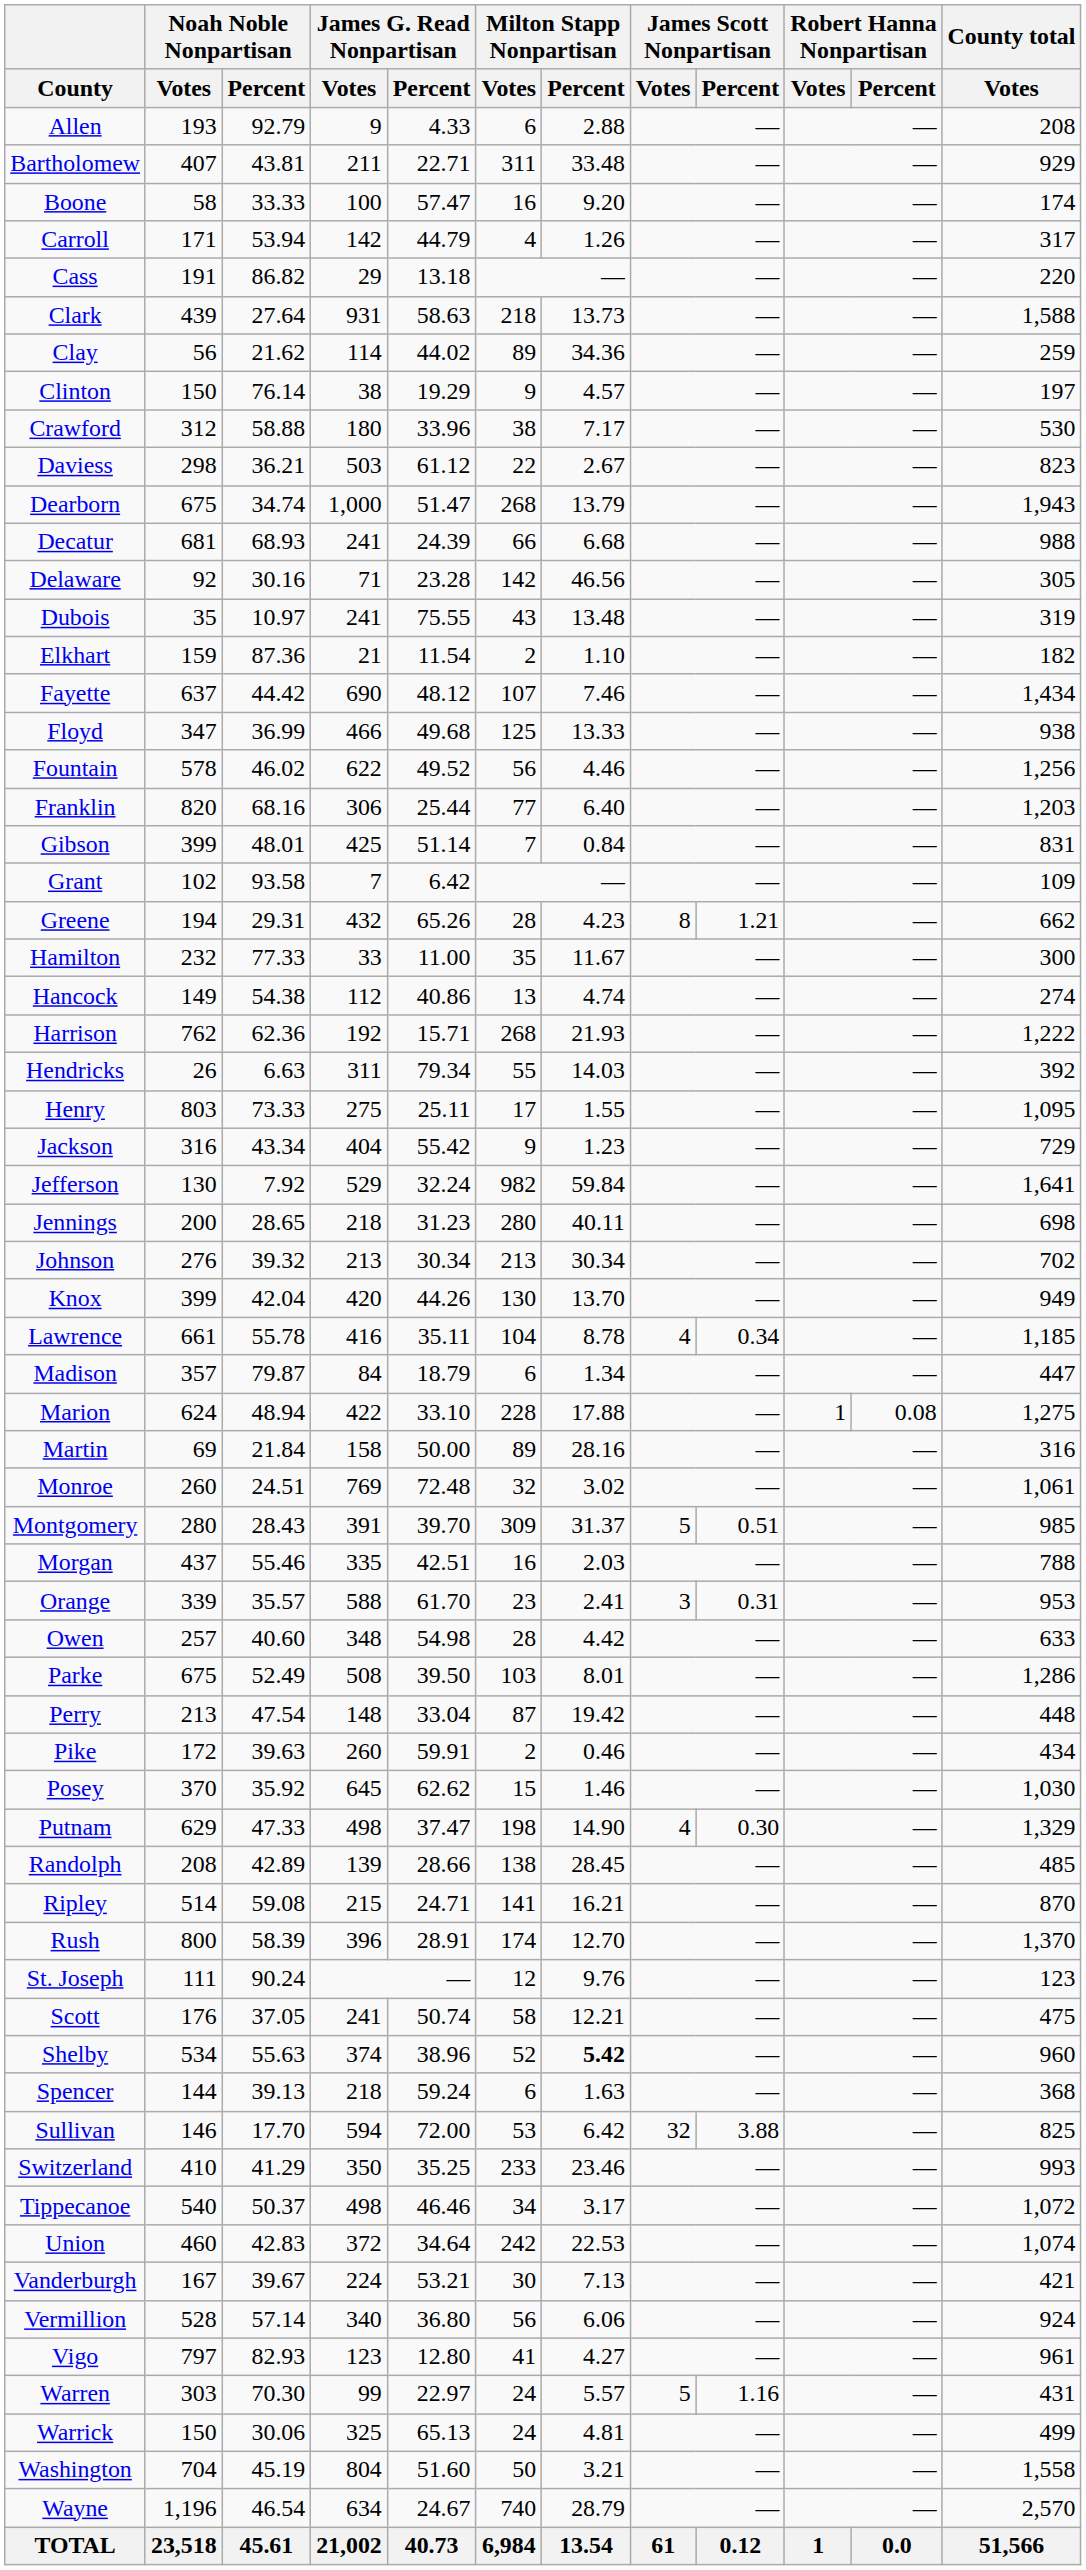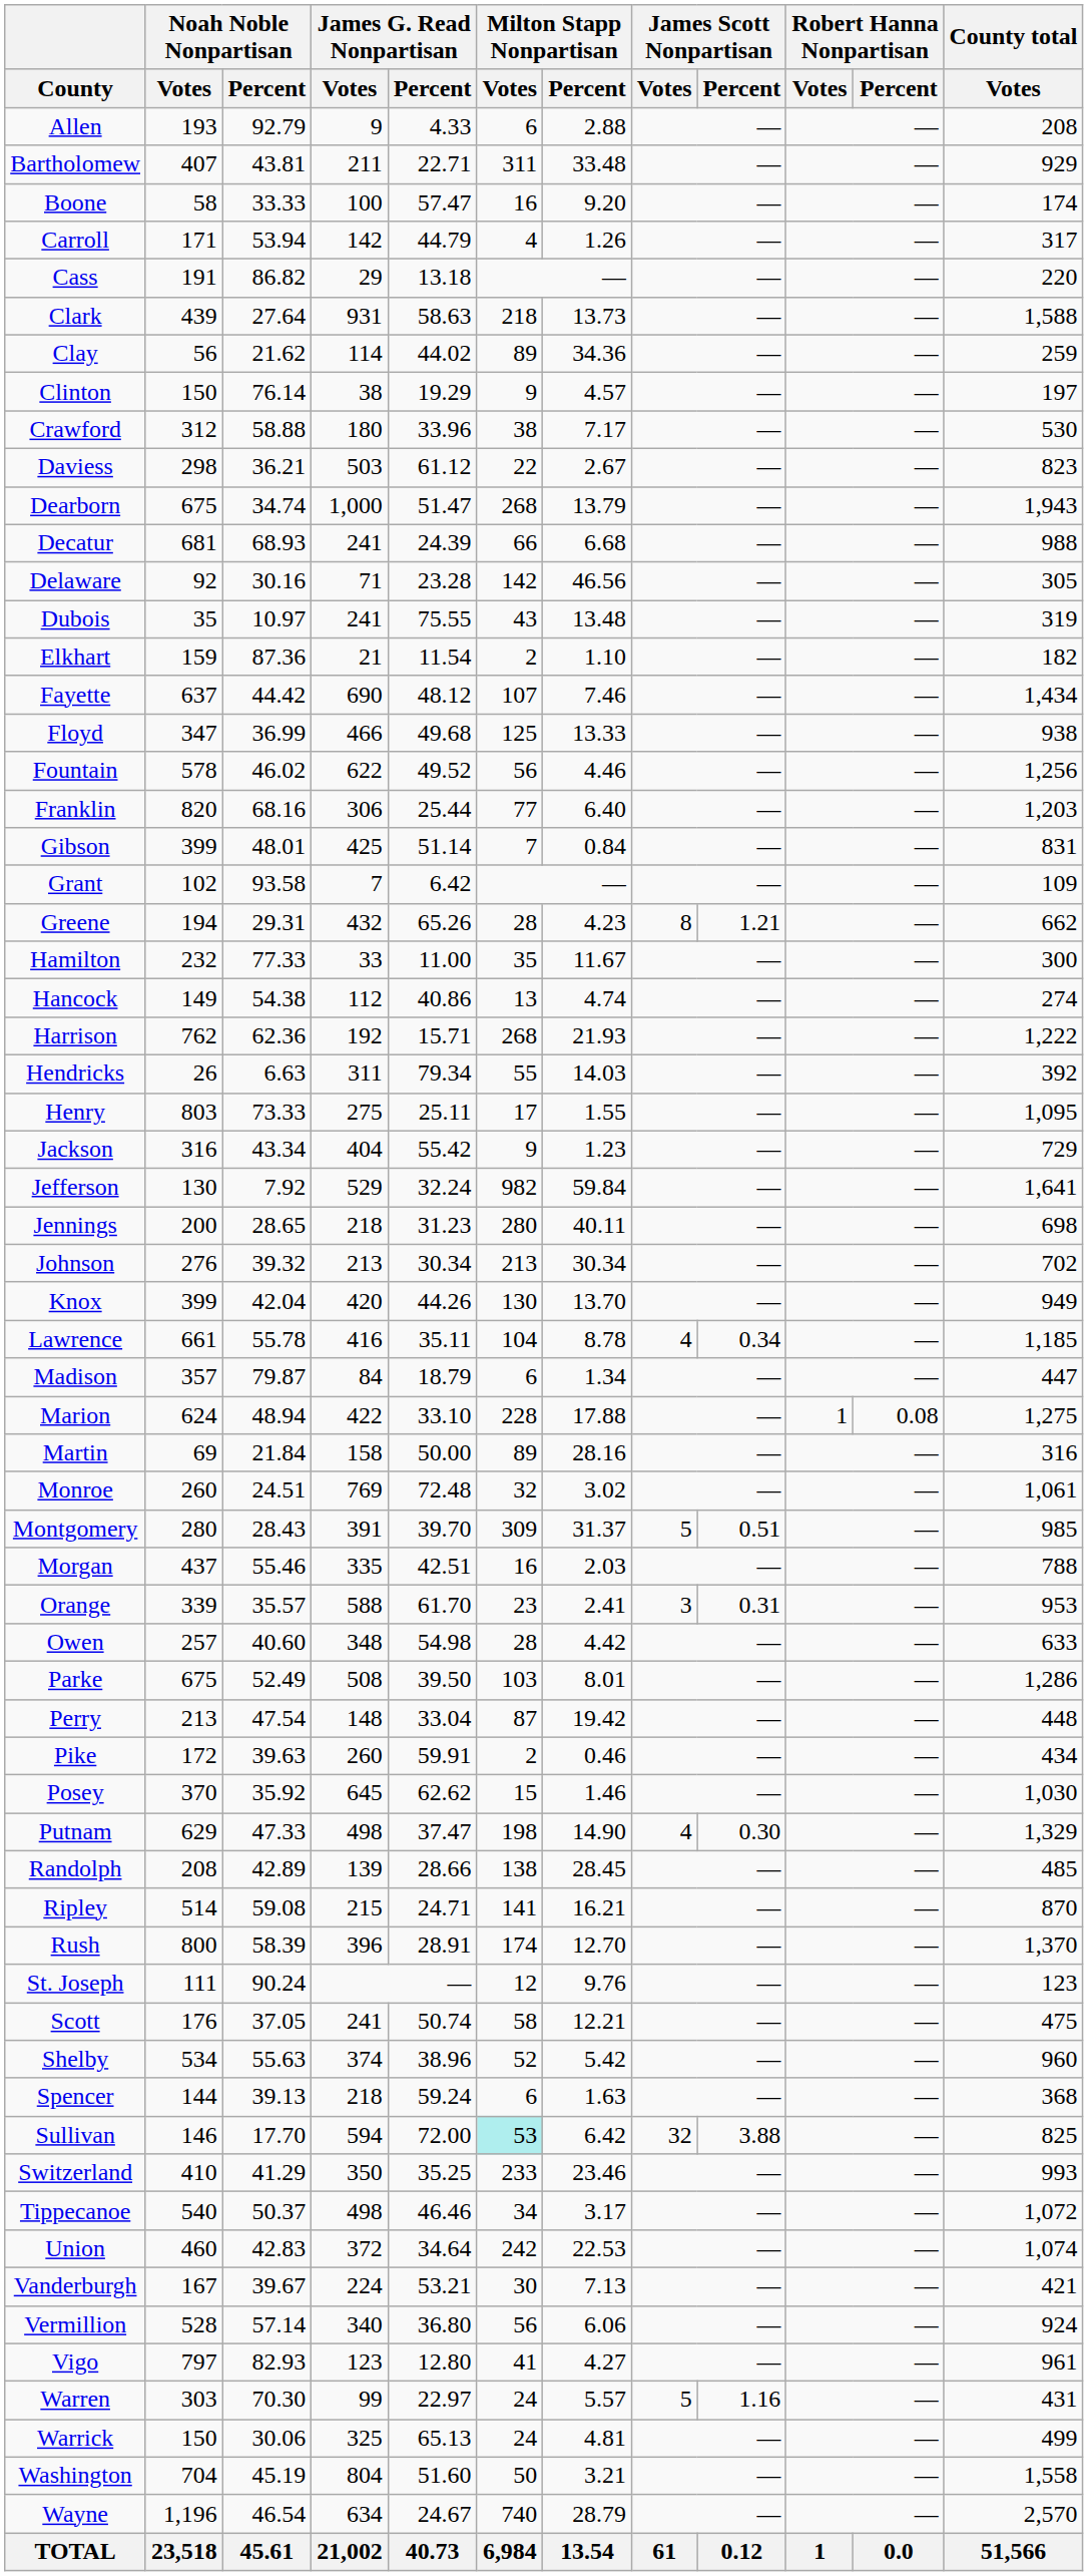Shelby | Milton Stapp Nonpartisan / Percent: bold -> normal
Sullivan | Milton Stapp Nonpartisan / Votes: no background -> paleturquoise background
